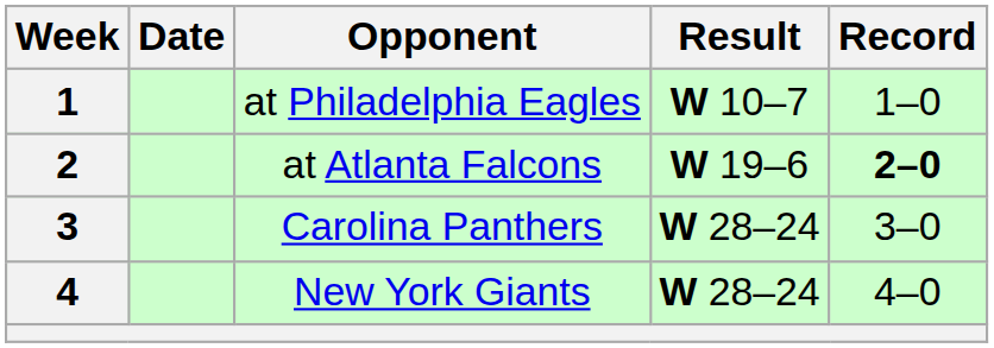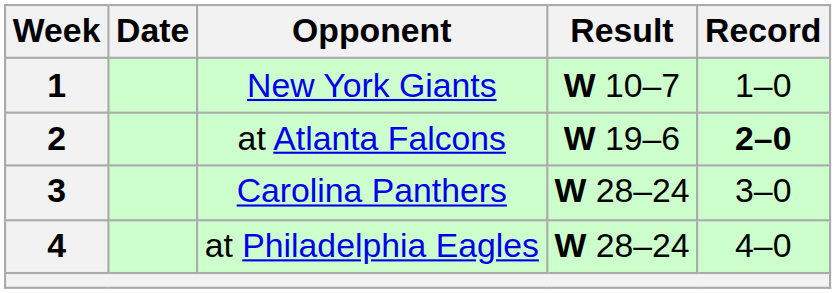1 | Opponent: at Philadelphia Eagles -> New York Giants
4 | Opponent: New York Giants -> at Philadelphia Eagles
